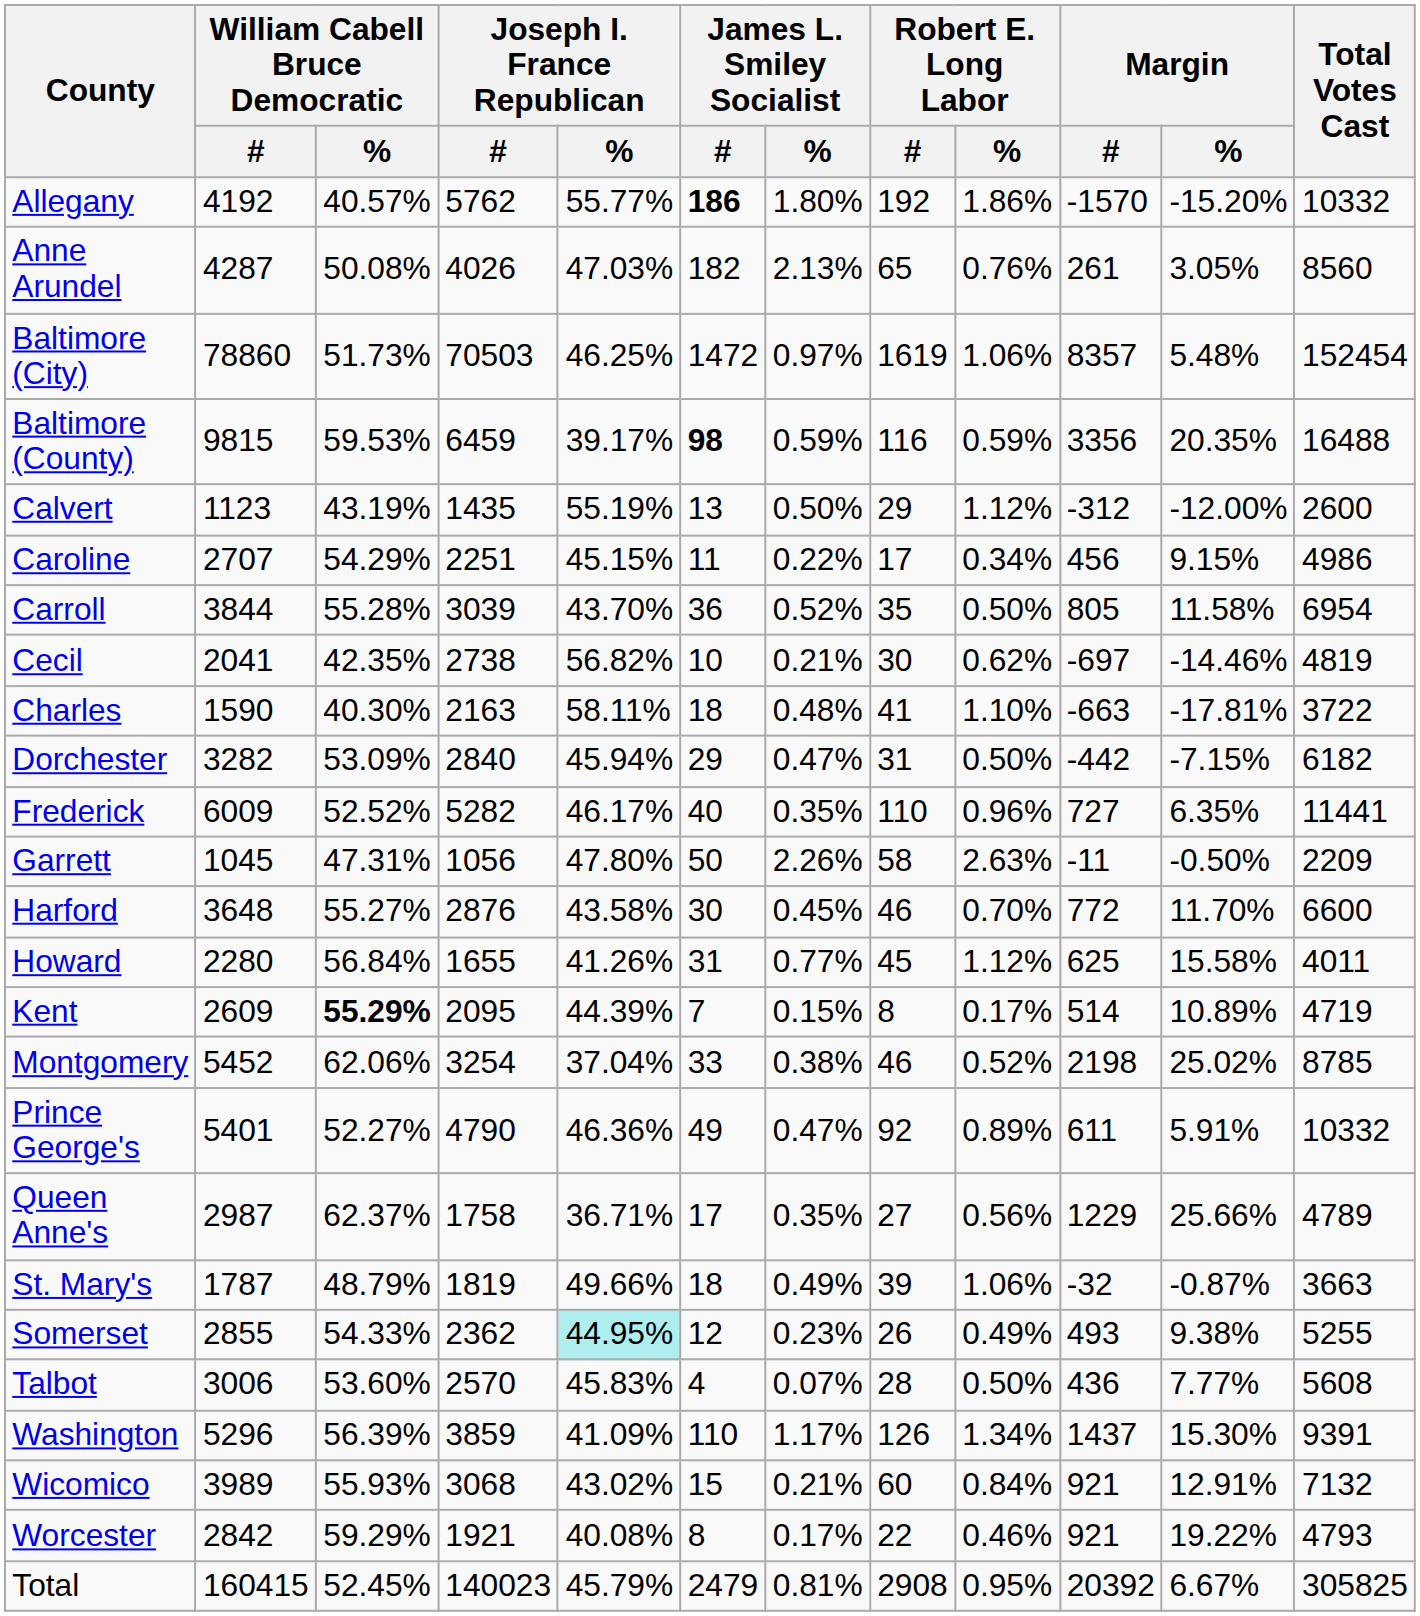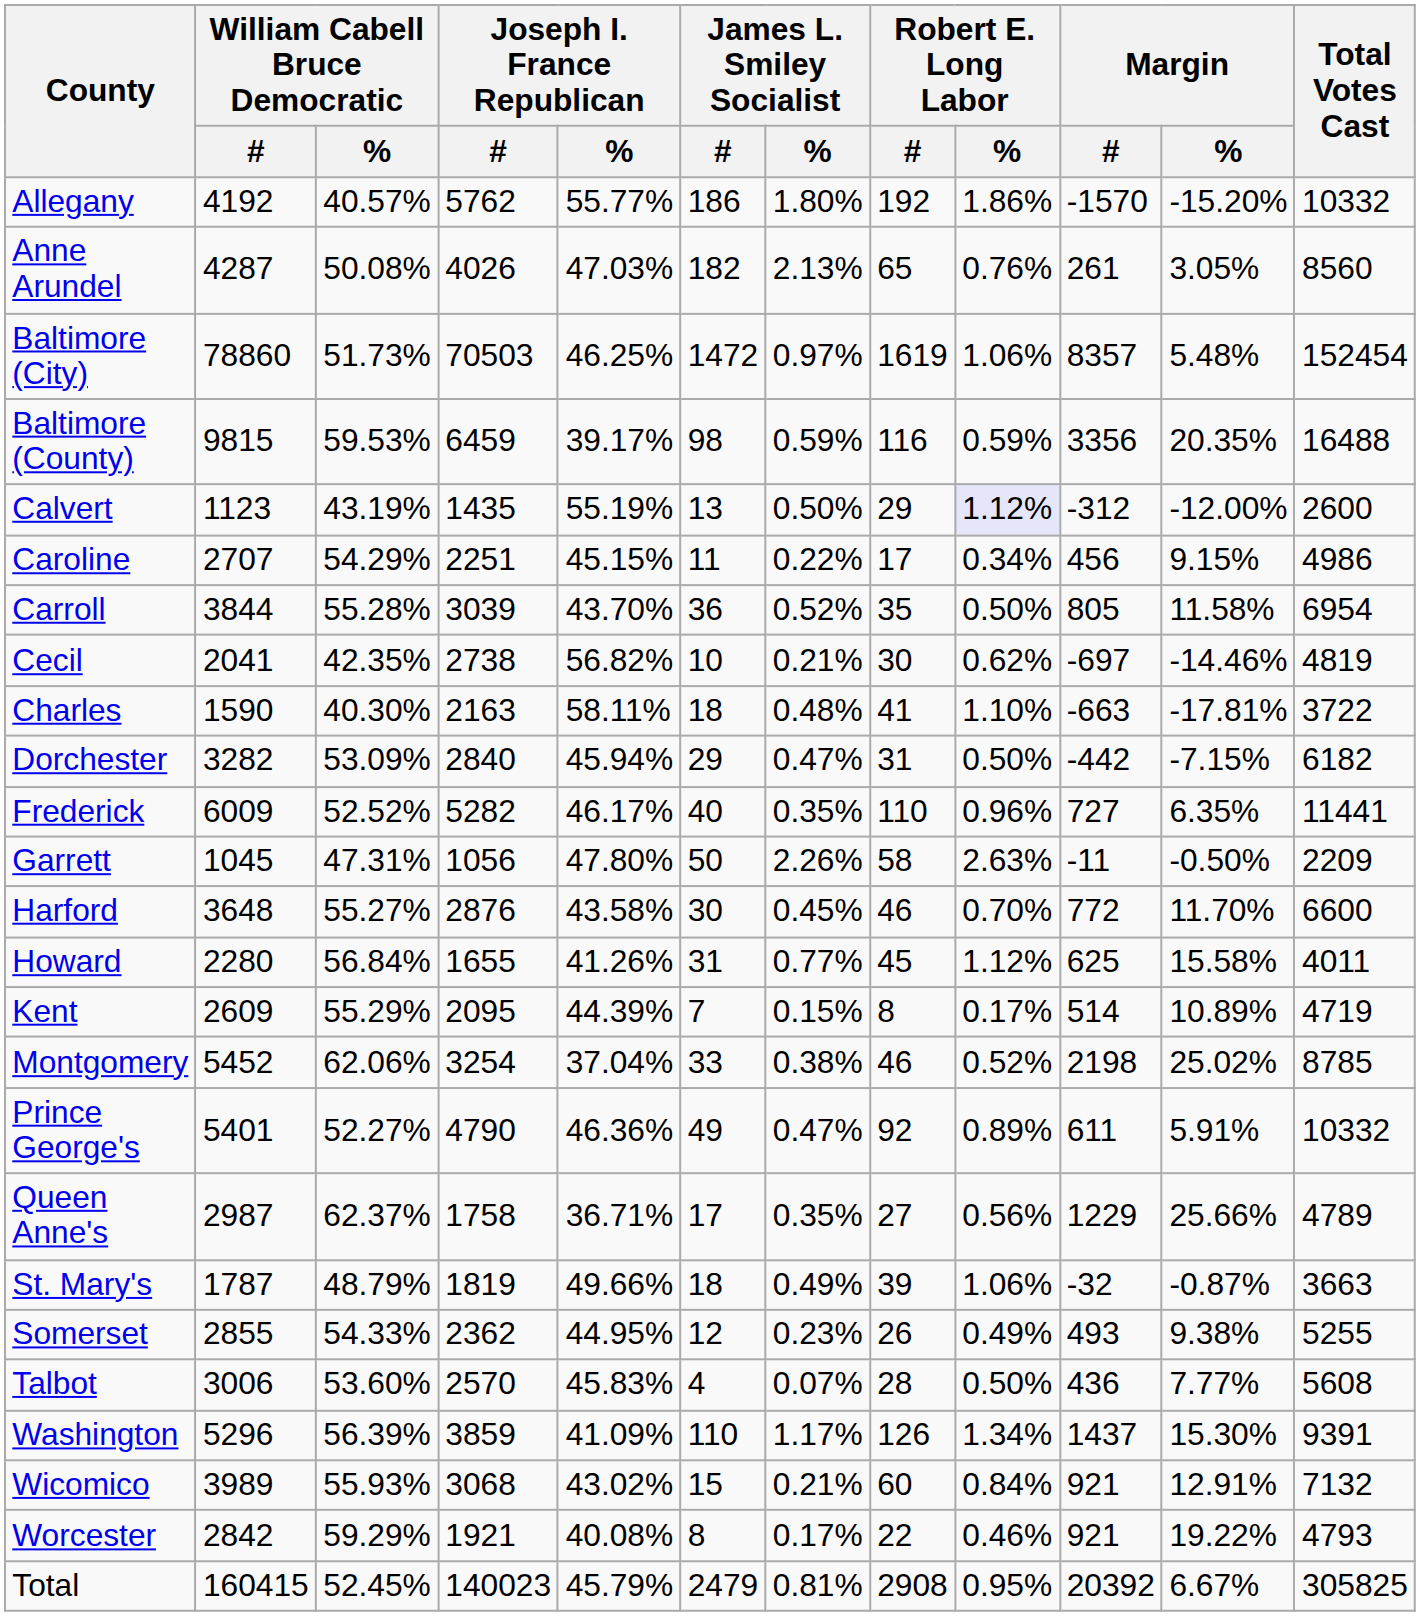Allegany | James L. Smiley Socialist / #: bold -> normal
Baltimore (County) | James L. Smiley Socialist / #: bold -> normal
Calvert | Robert E. Long Labor / %: no background -> lavender background
Kent | William Cabell Bruce Democratic / %: bold -> normal
Somerset | Joseph I. France Republican / %: paleturquoise background -> no background
